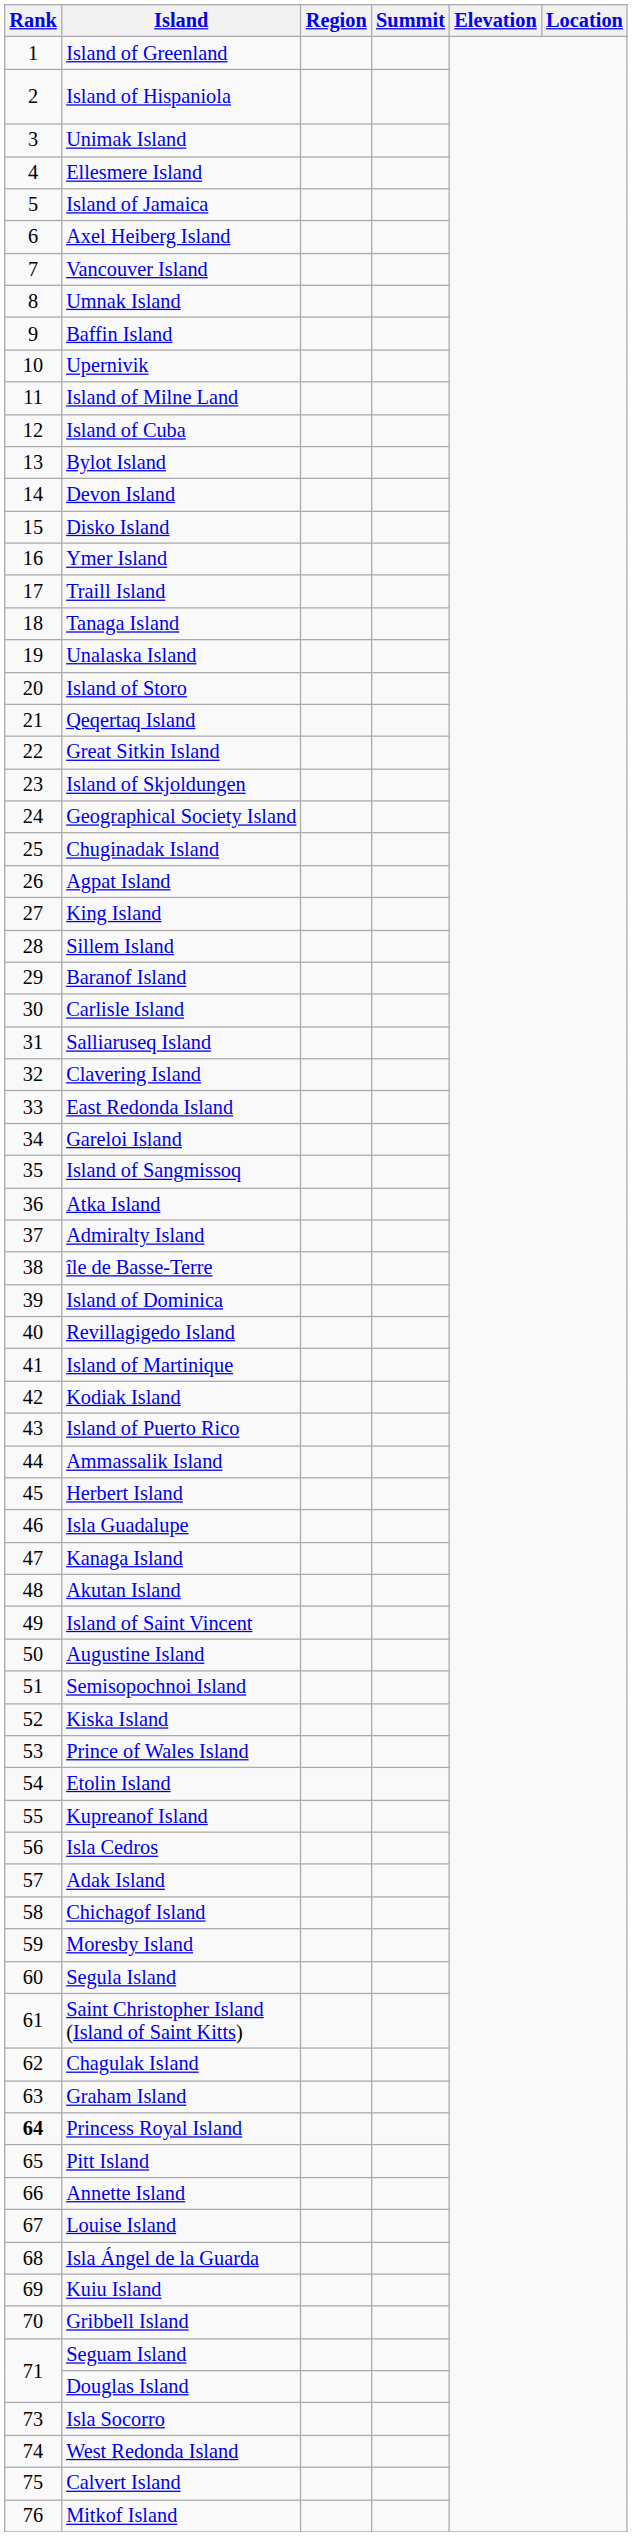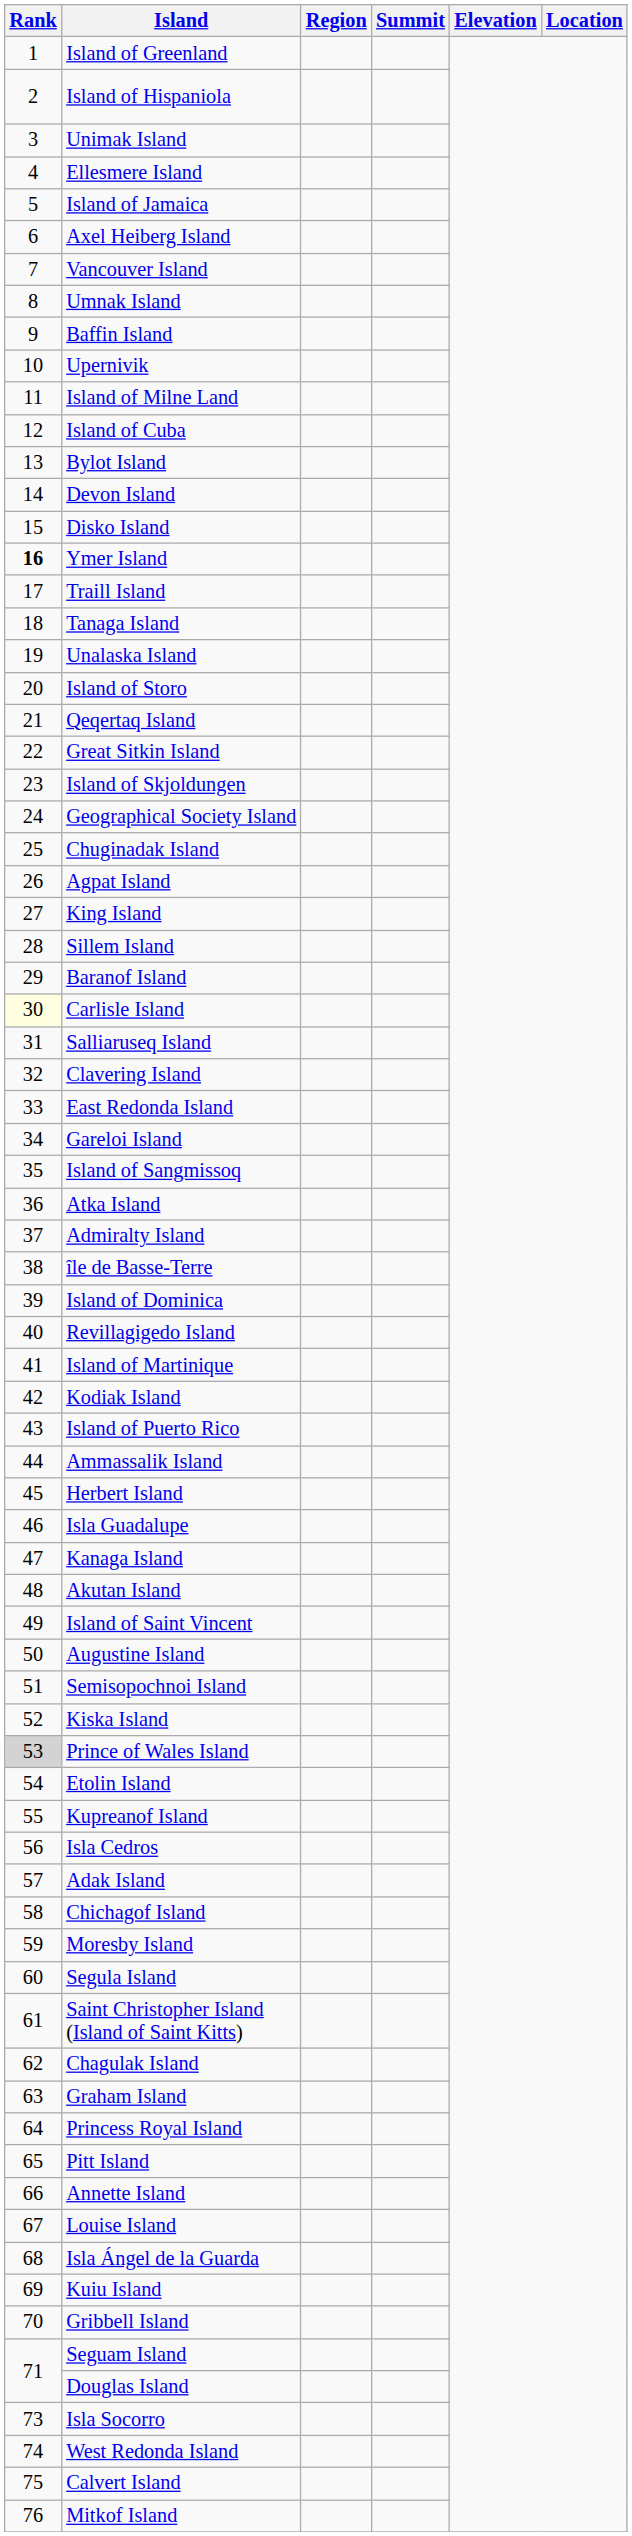Ymer Island | Rank: normal -> bold
Carlisle Island | Rank: no background -> lightyellow background
Prince of Wales Island | Rank: no background -> lightgrey background
Princess Royal Island | Rank: bold -> normal
